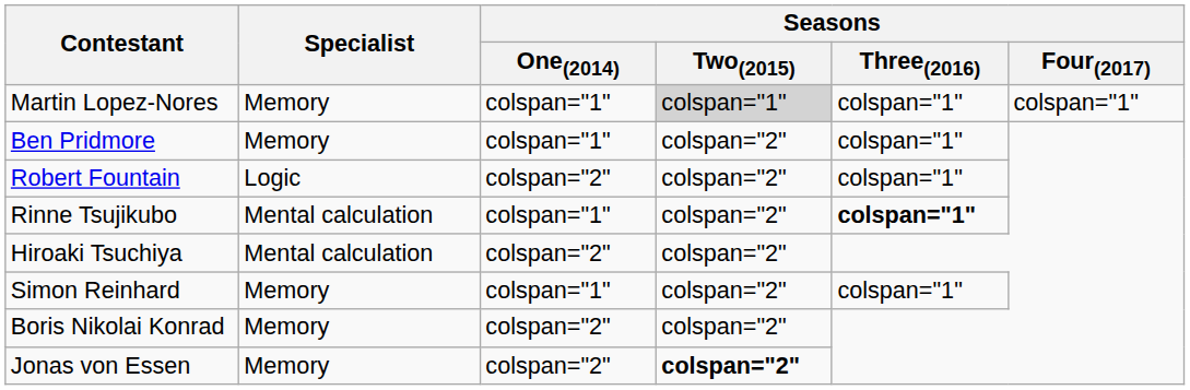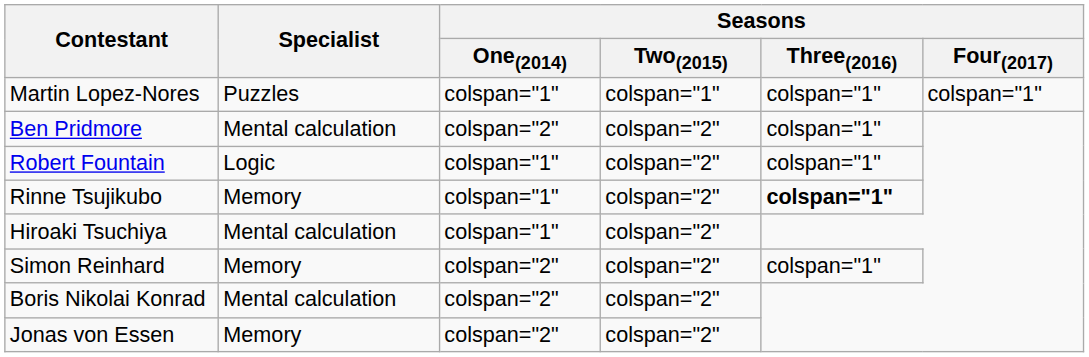Martin Lopez-Nores | Specialist: Memory -> Puzzles
Martin Lopez-Nores | Seasons / Two(2015): lightgrey background -> no background
Ben Pridmore | Specialist: Memory -> Mental calculation
Ben Pridmore | Seasons / One(2014): colspan="1" -> colspan="2"
Robert Fountain | Seasons / One(2014): colspan="2" -> colspan="1"
Rinne Tsujikubo | Specialist: Mental calculation -> Memory
Hiroaki Tsuchiya | Seasons / One(2014): colspan="2" -> colspan="1"
Simon Reinhard | Seasons / One(2014): colspan="1" -> colspan="2"
Boris Nikolai Konrad | Specialist: Memory -> Mental calculation
Jonas von Essen | Seasons / Two(2015): bold -> normal
